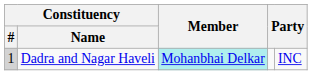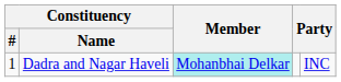Dadra and Nagar Haveli | Constituency / #: lightgrey background -> no background
